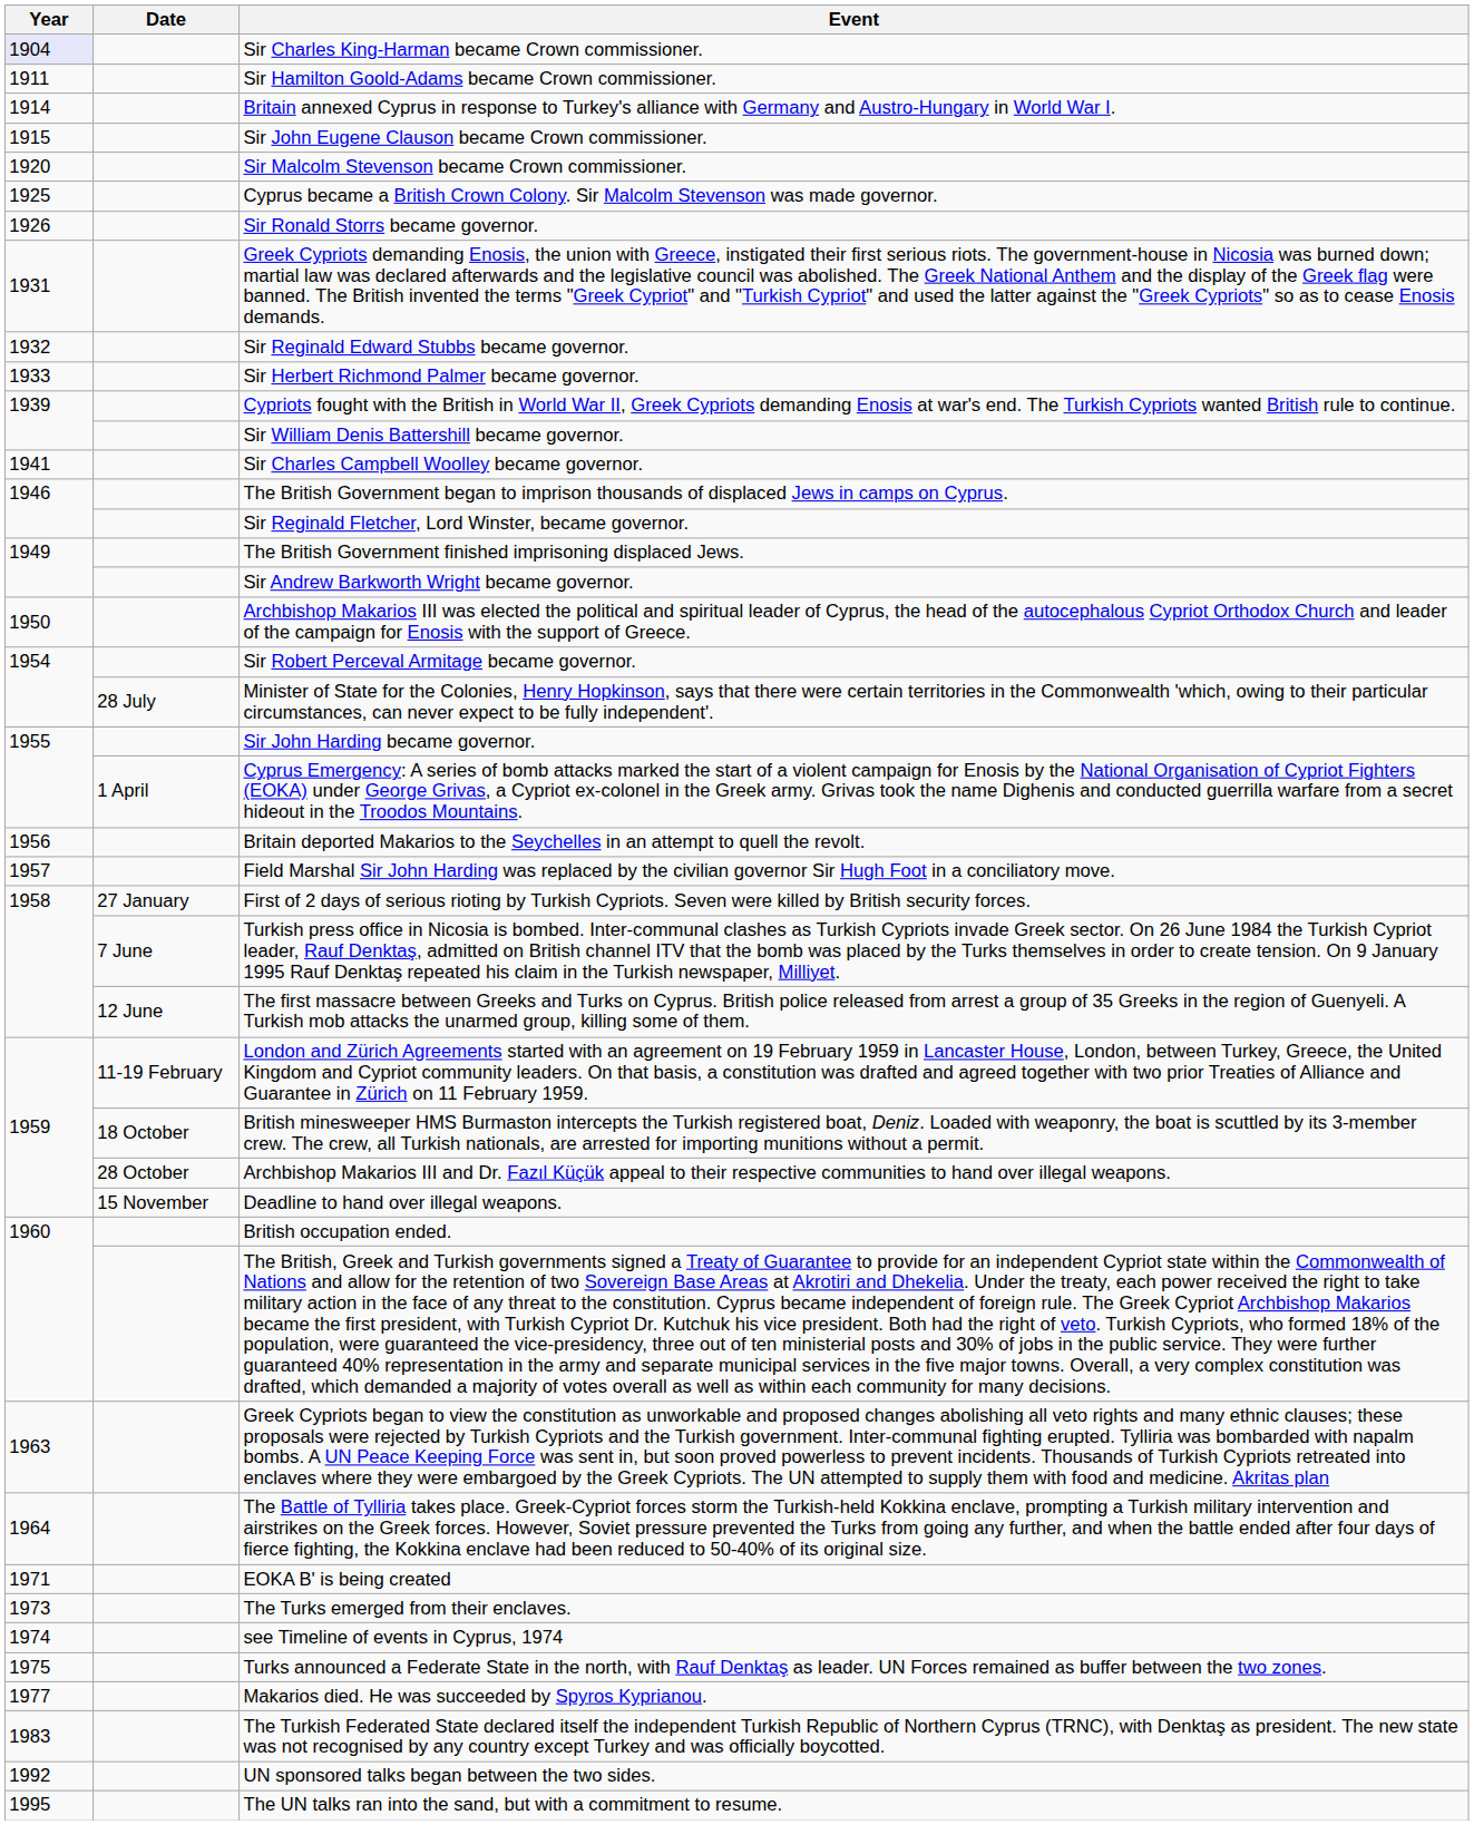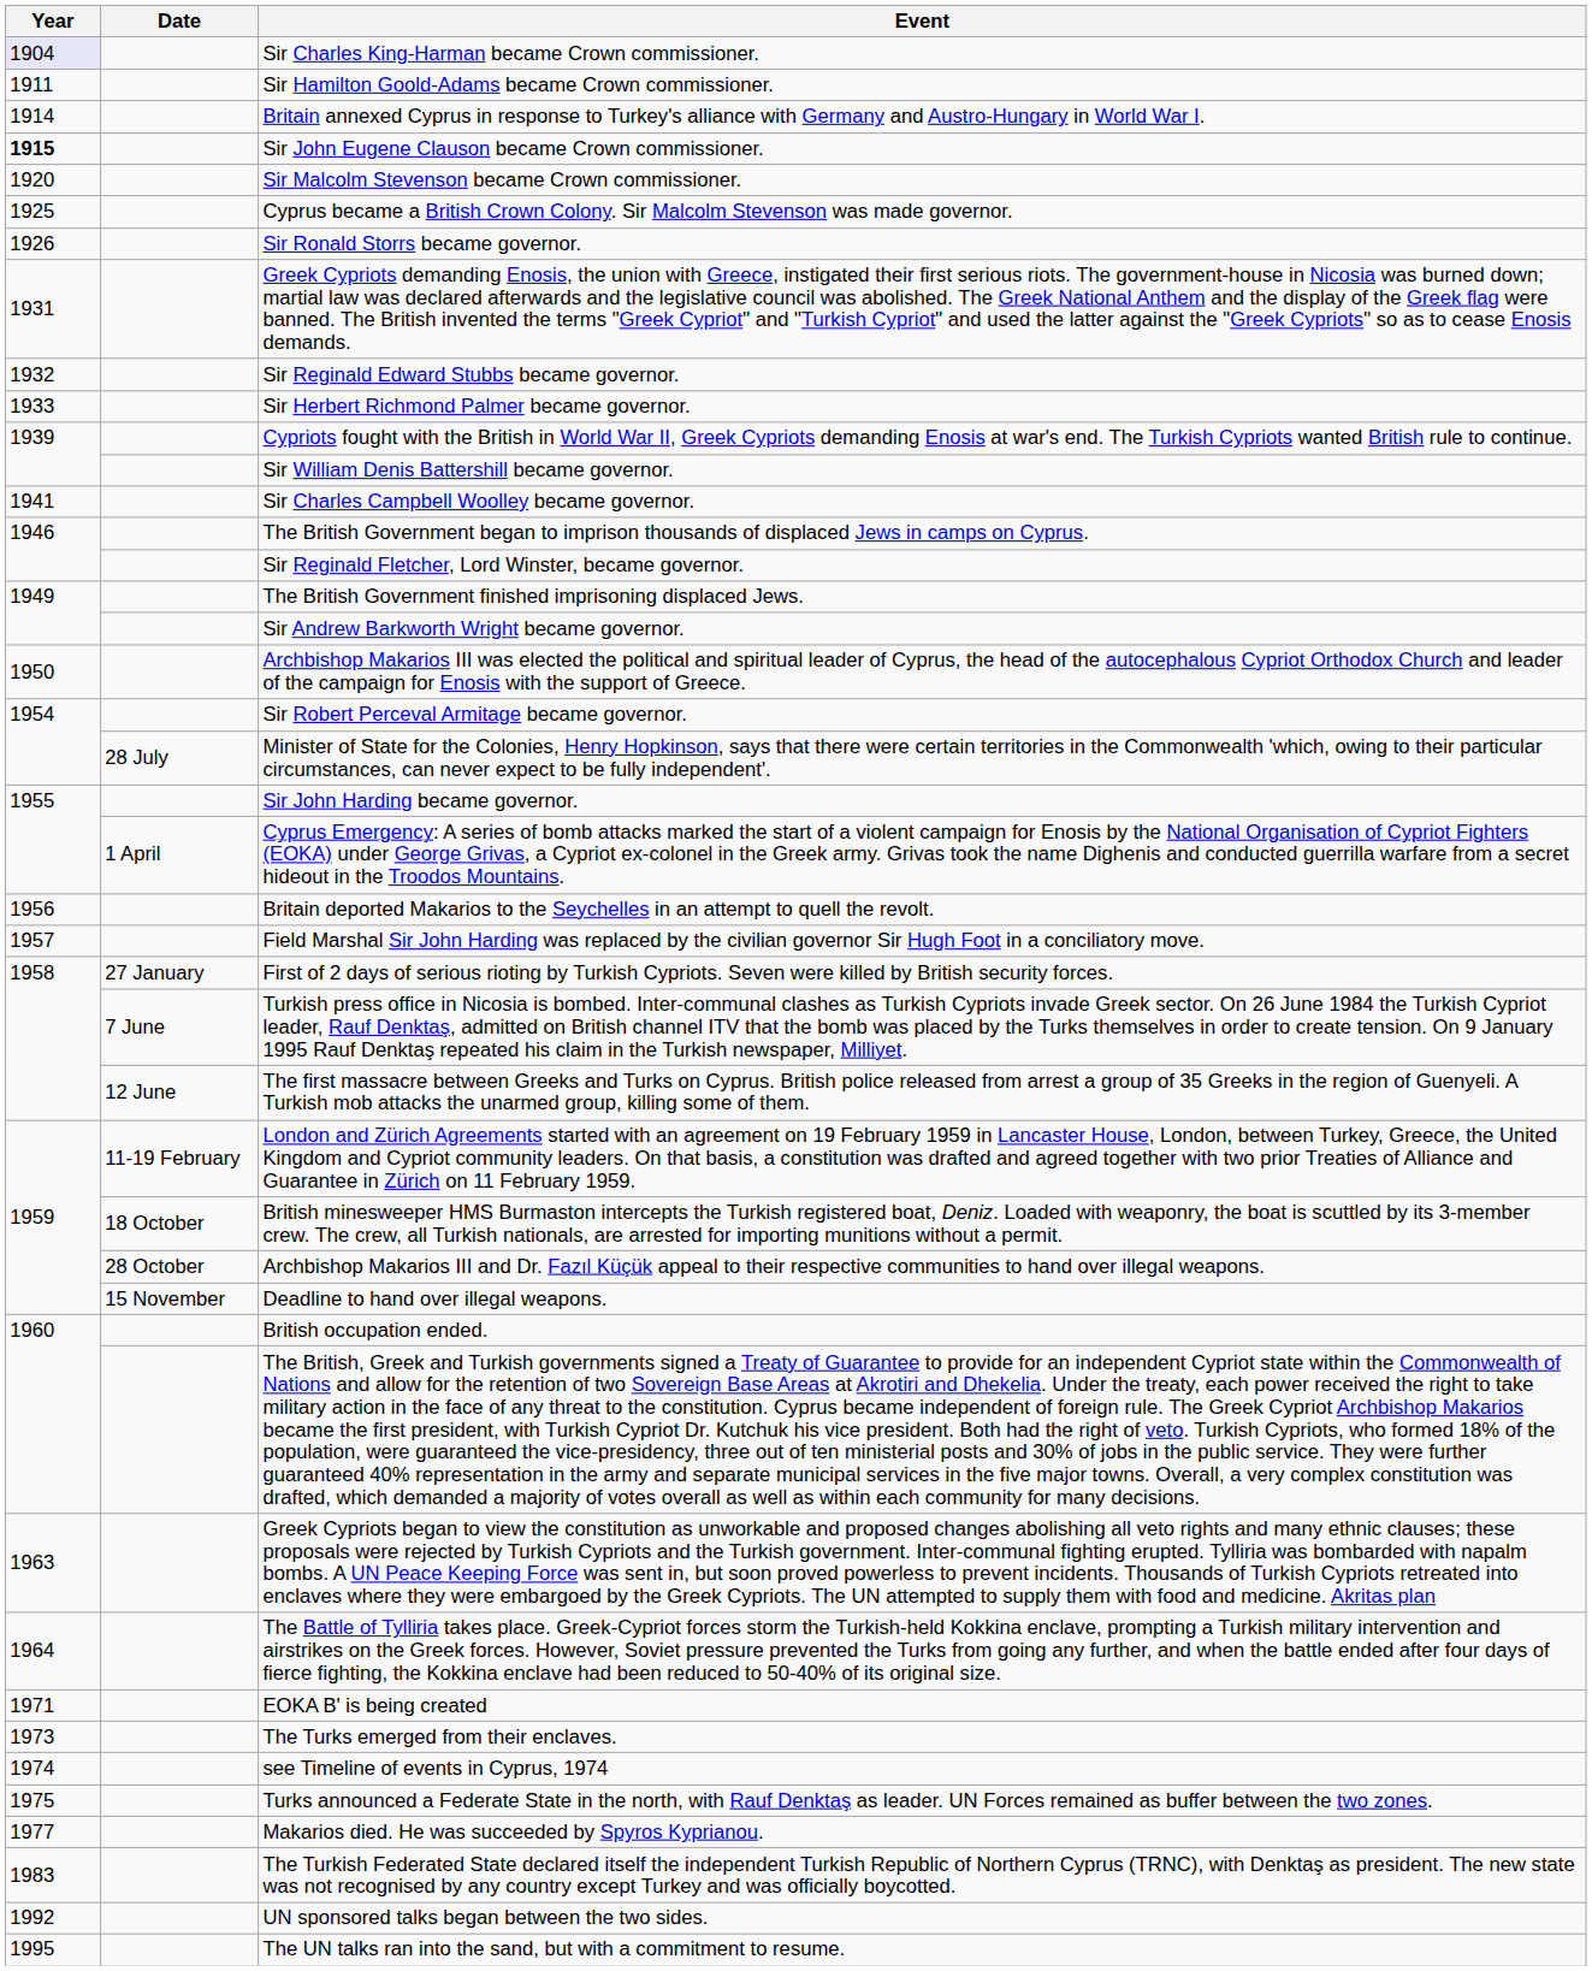Sir John Eugene Clauson became Crown commissioner. | Year: normal -> bold
